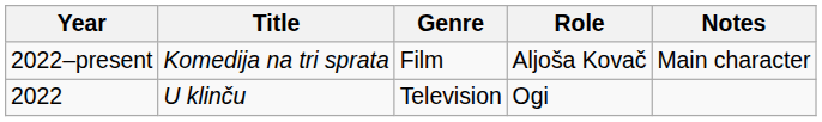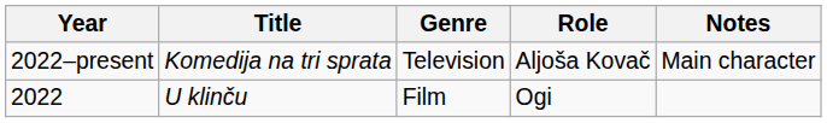2022–present | Genre: Film -> Television
2022 | Genre: Television -> Film
